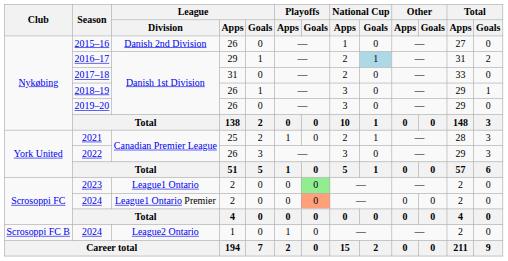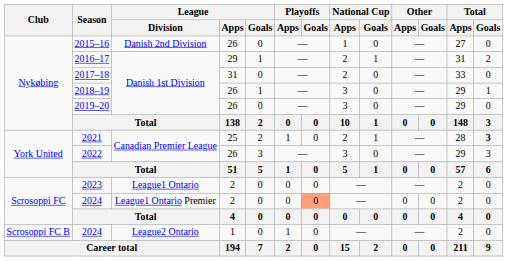2016–17 | National Cup / Goals: lightblue background -> no background
2021 | Total / Goals: normal -> bold
2023 | Playoffs / Goals: lightgreen background -> no background
